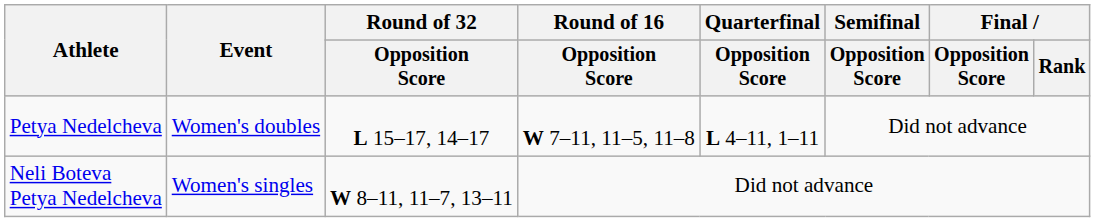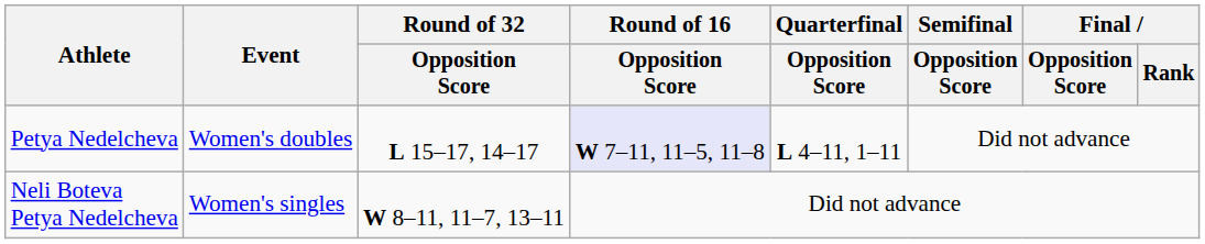Petya Nedelcheva | Round of 16 / Opposition Score: no background -> lavender background
